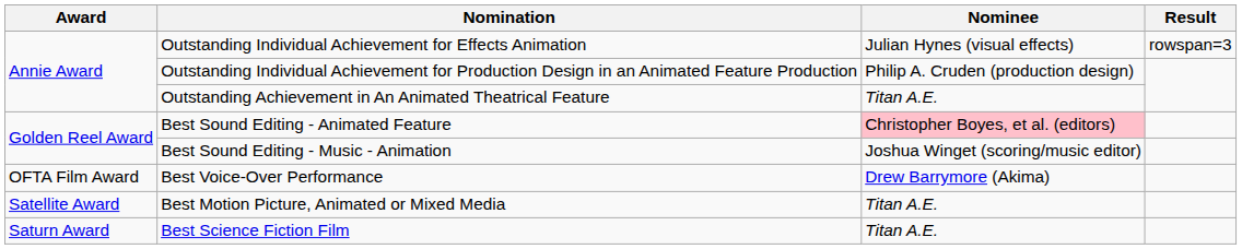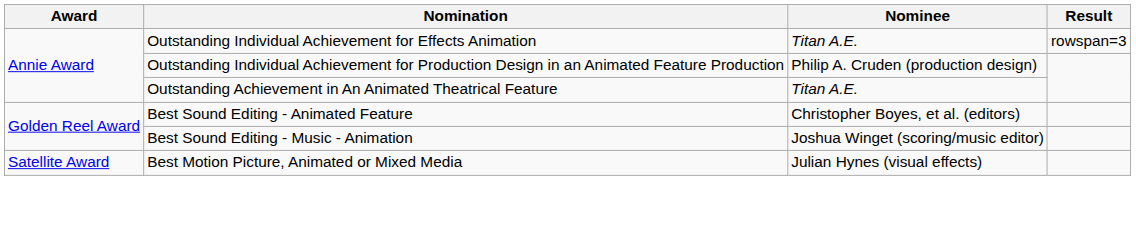Outstanding Individual Achievement for Effects Animation | Nominee: Julian Hynes (visual effects) -> Titan A.E.
Best Sound Editing - Animated Feature | Nominee: pink background -> no background
- row: OFTA Film Award | Best Voice-Over Performance | Drew Barrymore (Akima)
Best Motion Picture, Animated or Mixed Media | Nominee: Titan A.E. -> Julian Hynes (visual effects)
- row: Saturn Award | Best Science Fiction Film | Titan A.E.
